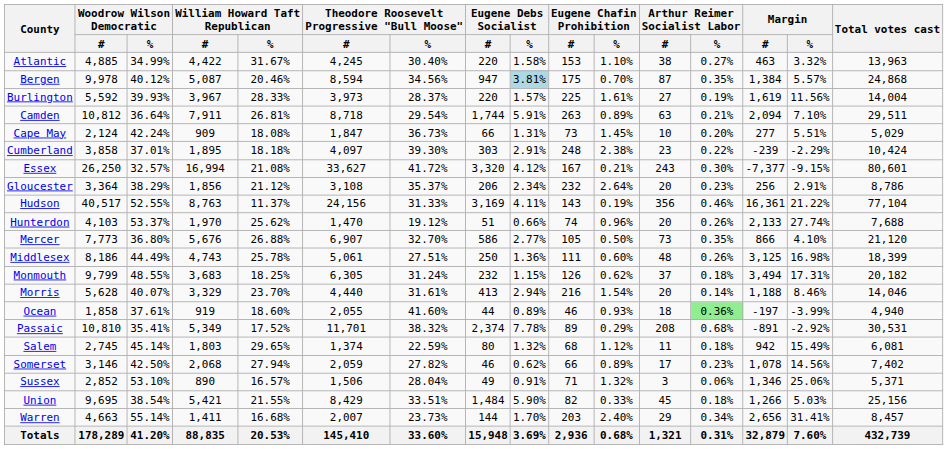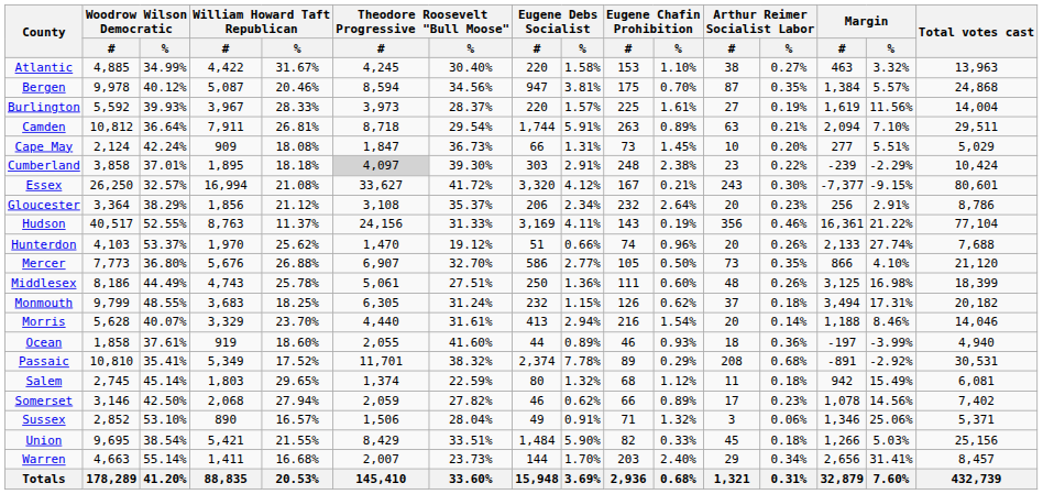Bergen | Eugene Debs Socialist / %: lightblue background -> no background
Cumberland | Theodore Roosevelt Progressive "Bull Moose" / #: no background -> lightgrey background
Ocean | Arthur Reimer Socialist Labor / %: lightgreen background -> no background
